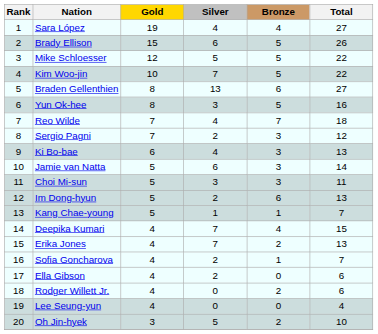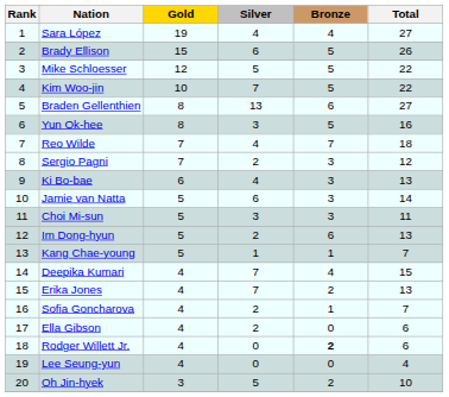Rodger Willett Jr. | Bronze: normal -> bold
